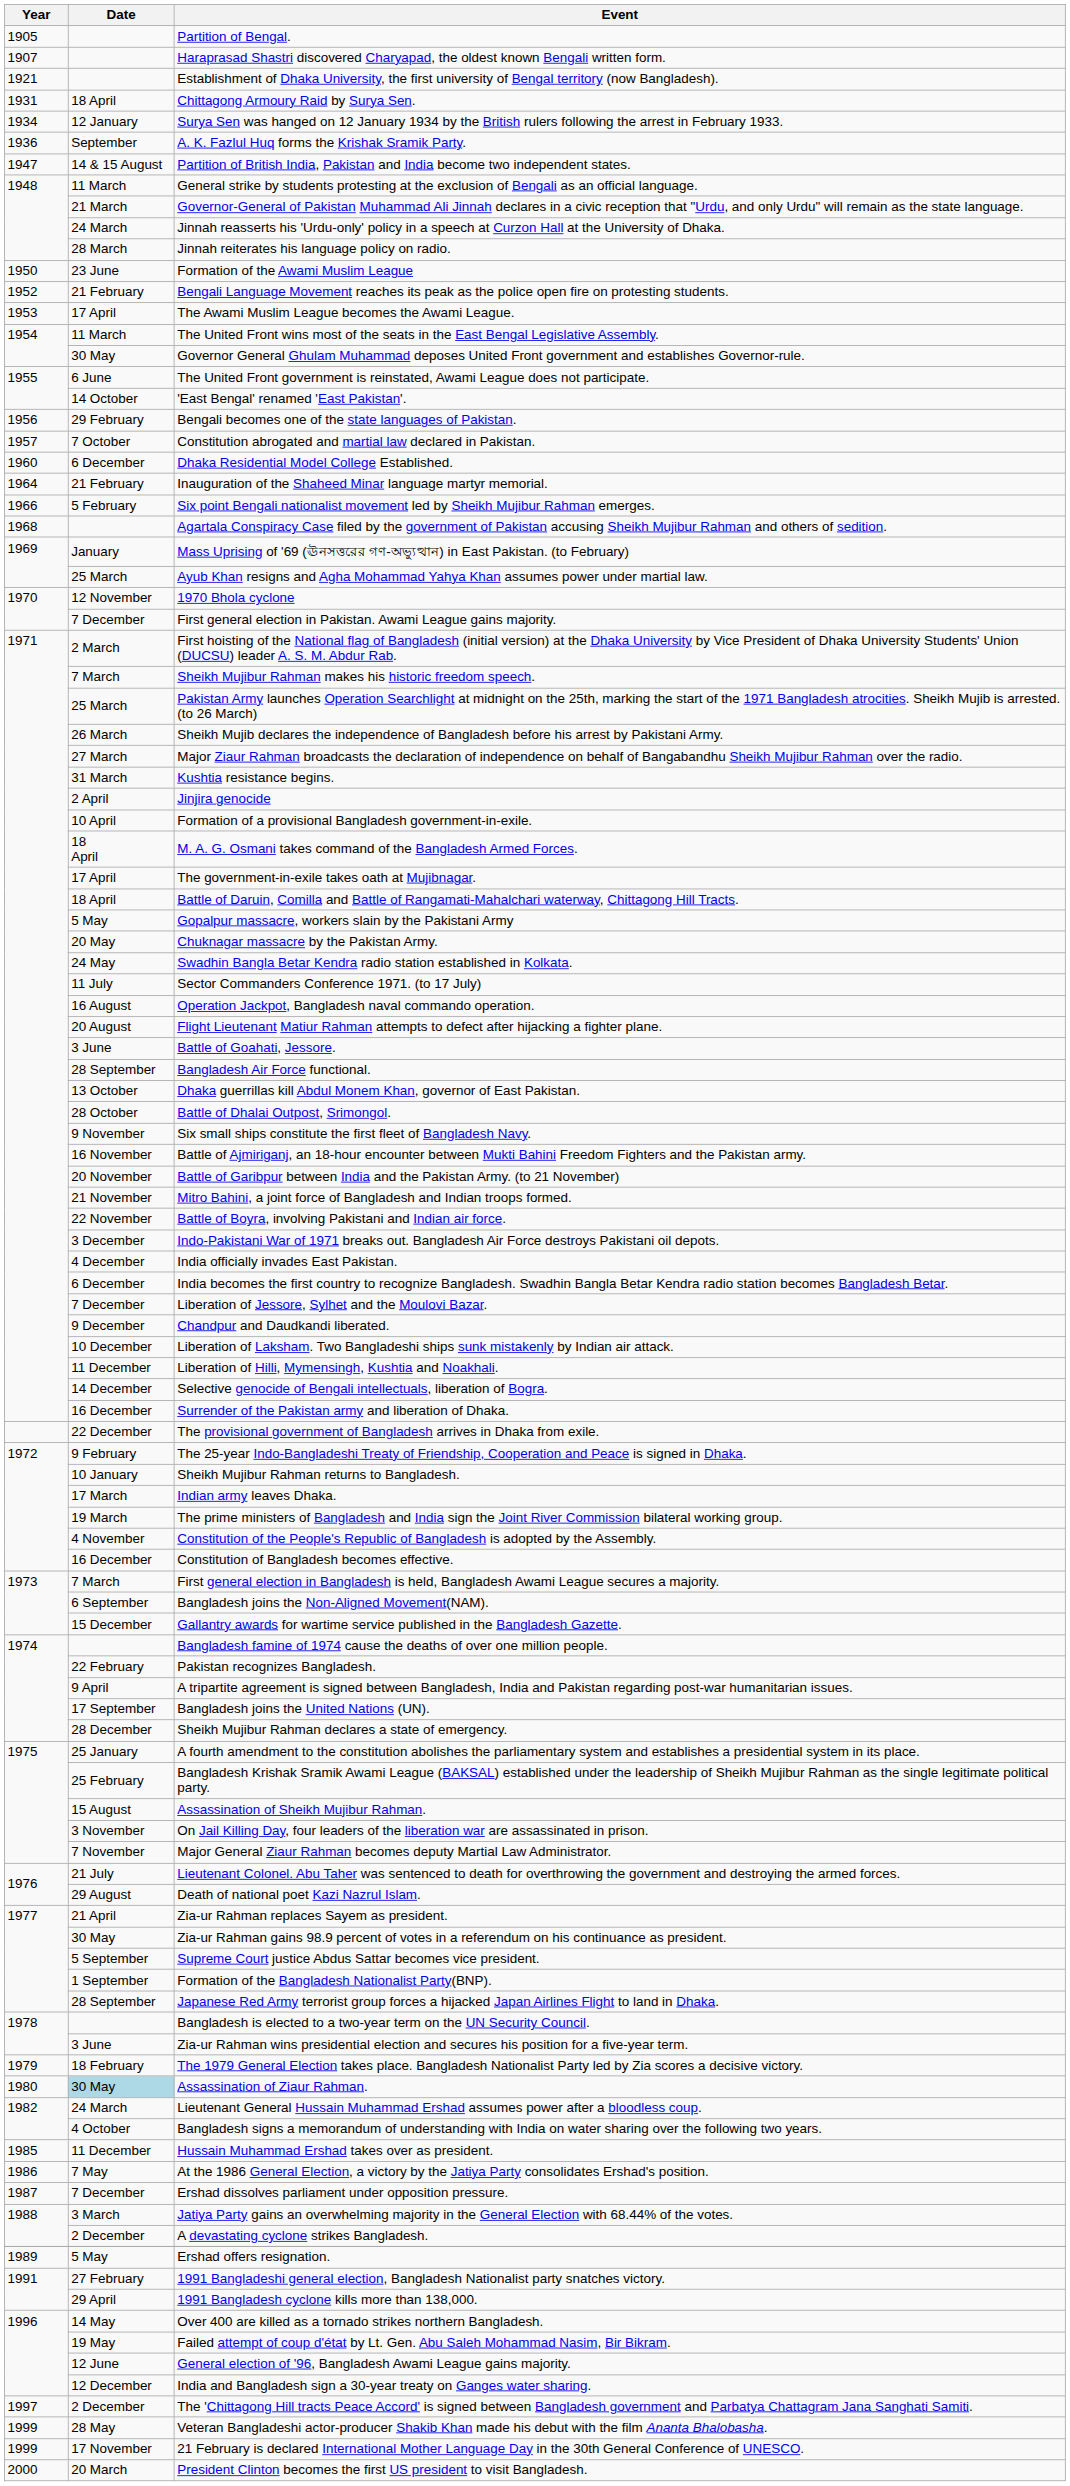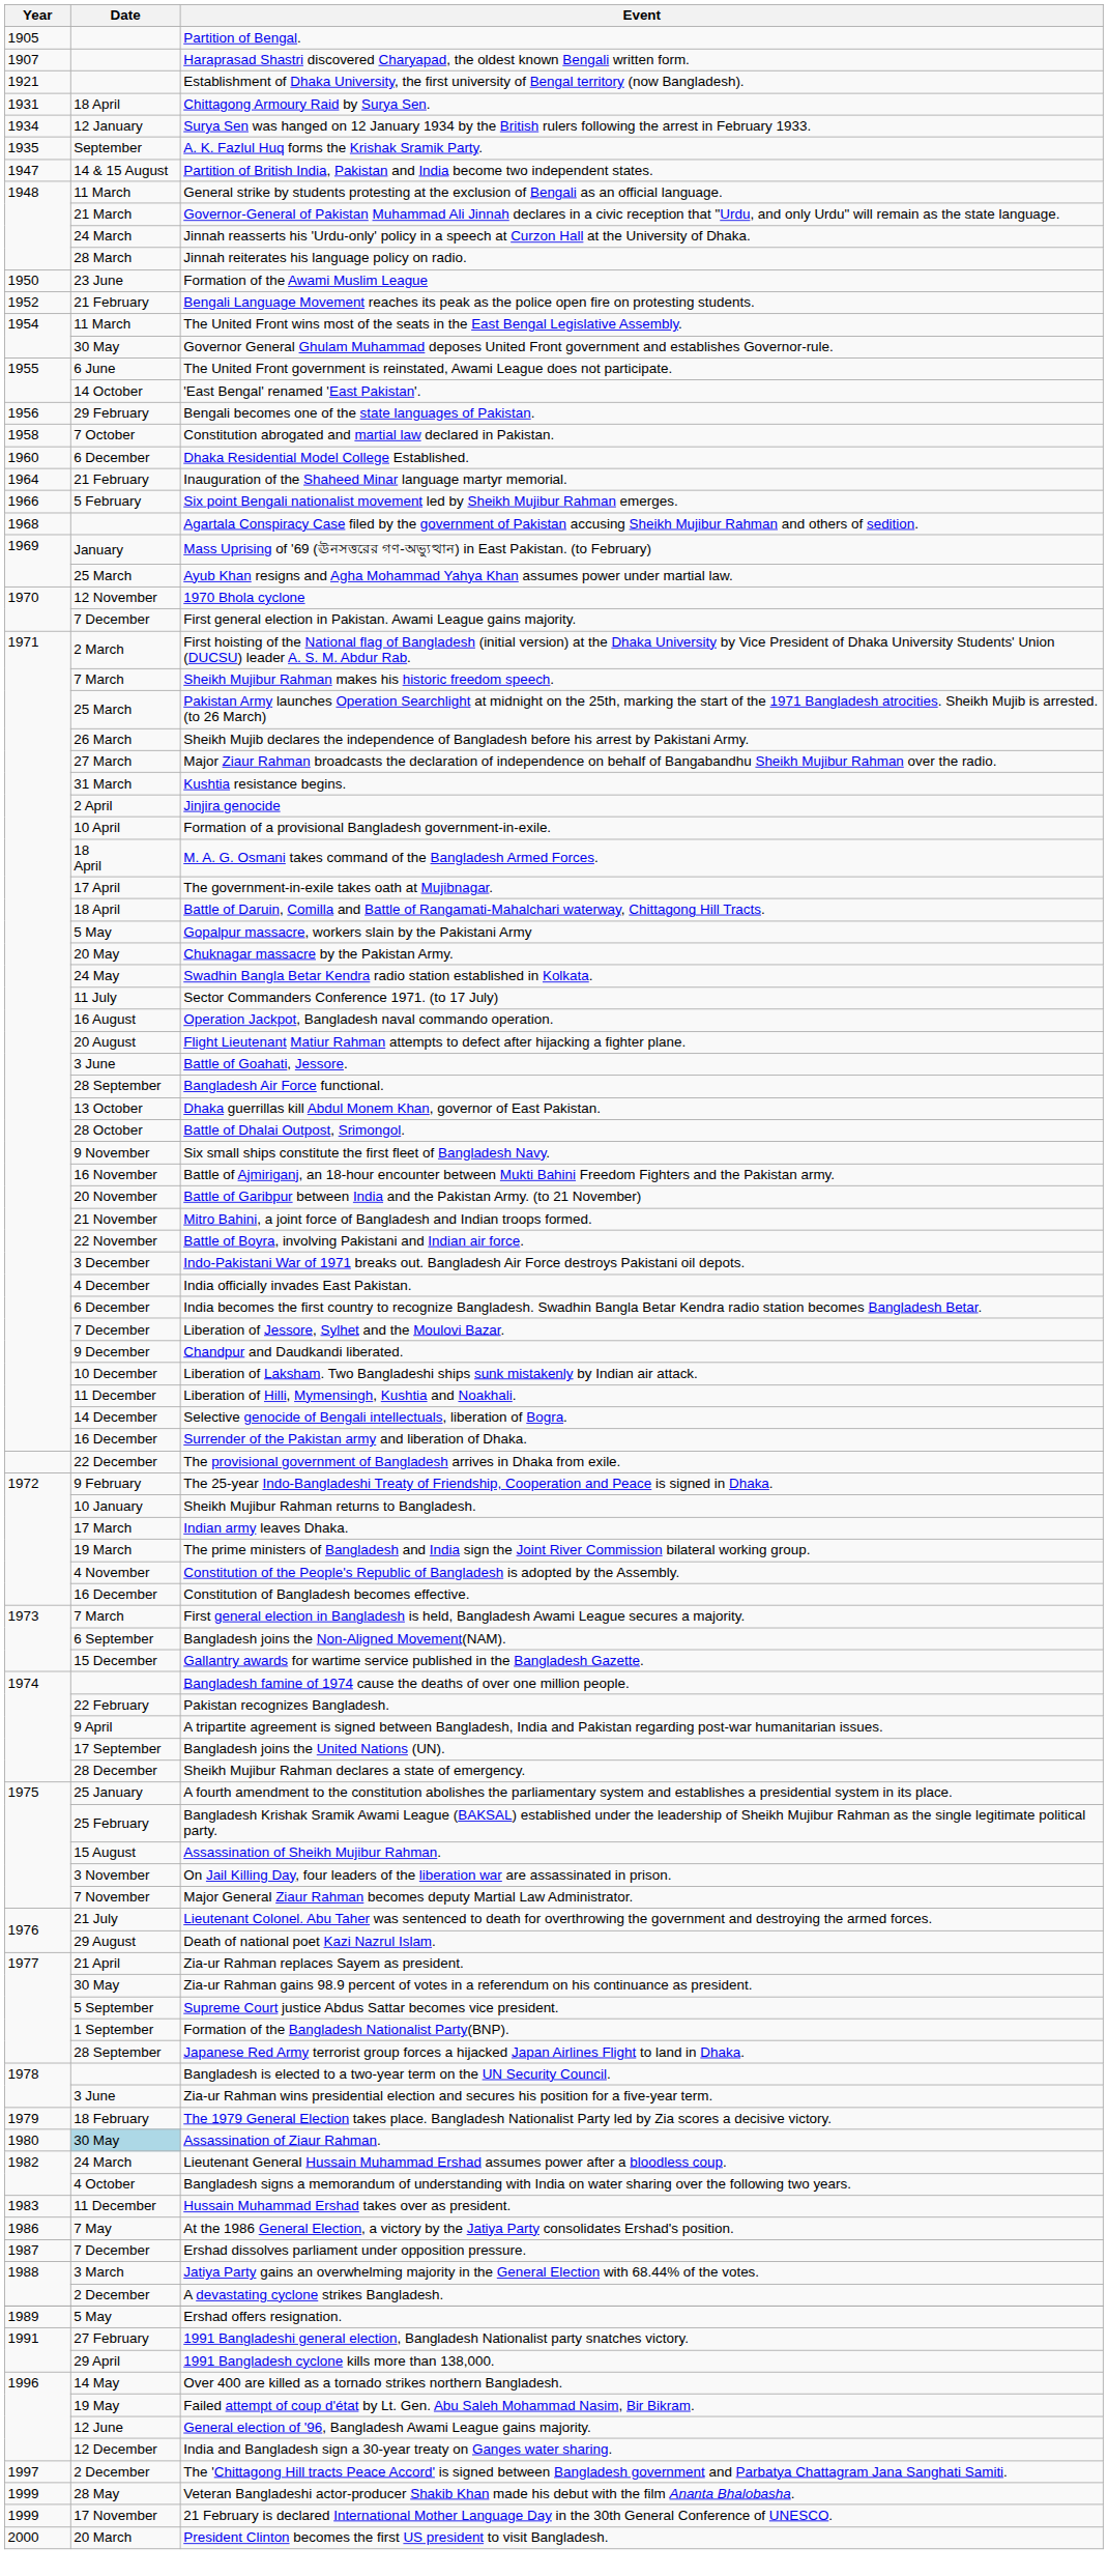A. K. Fazlul Huq forms the Krishak Sramik Party. | Year: 1936 -> 1935
- row: 1953 | 17 April | The Awami Muslim League becomes the Awami League.
Constitution abrogated and martial law declared in Pakistan. | Year: 1957 -> 1958
Hussain Muhammad Ershad takes over as president. | Year: 1985 -> 1983
